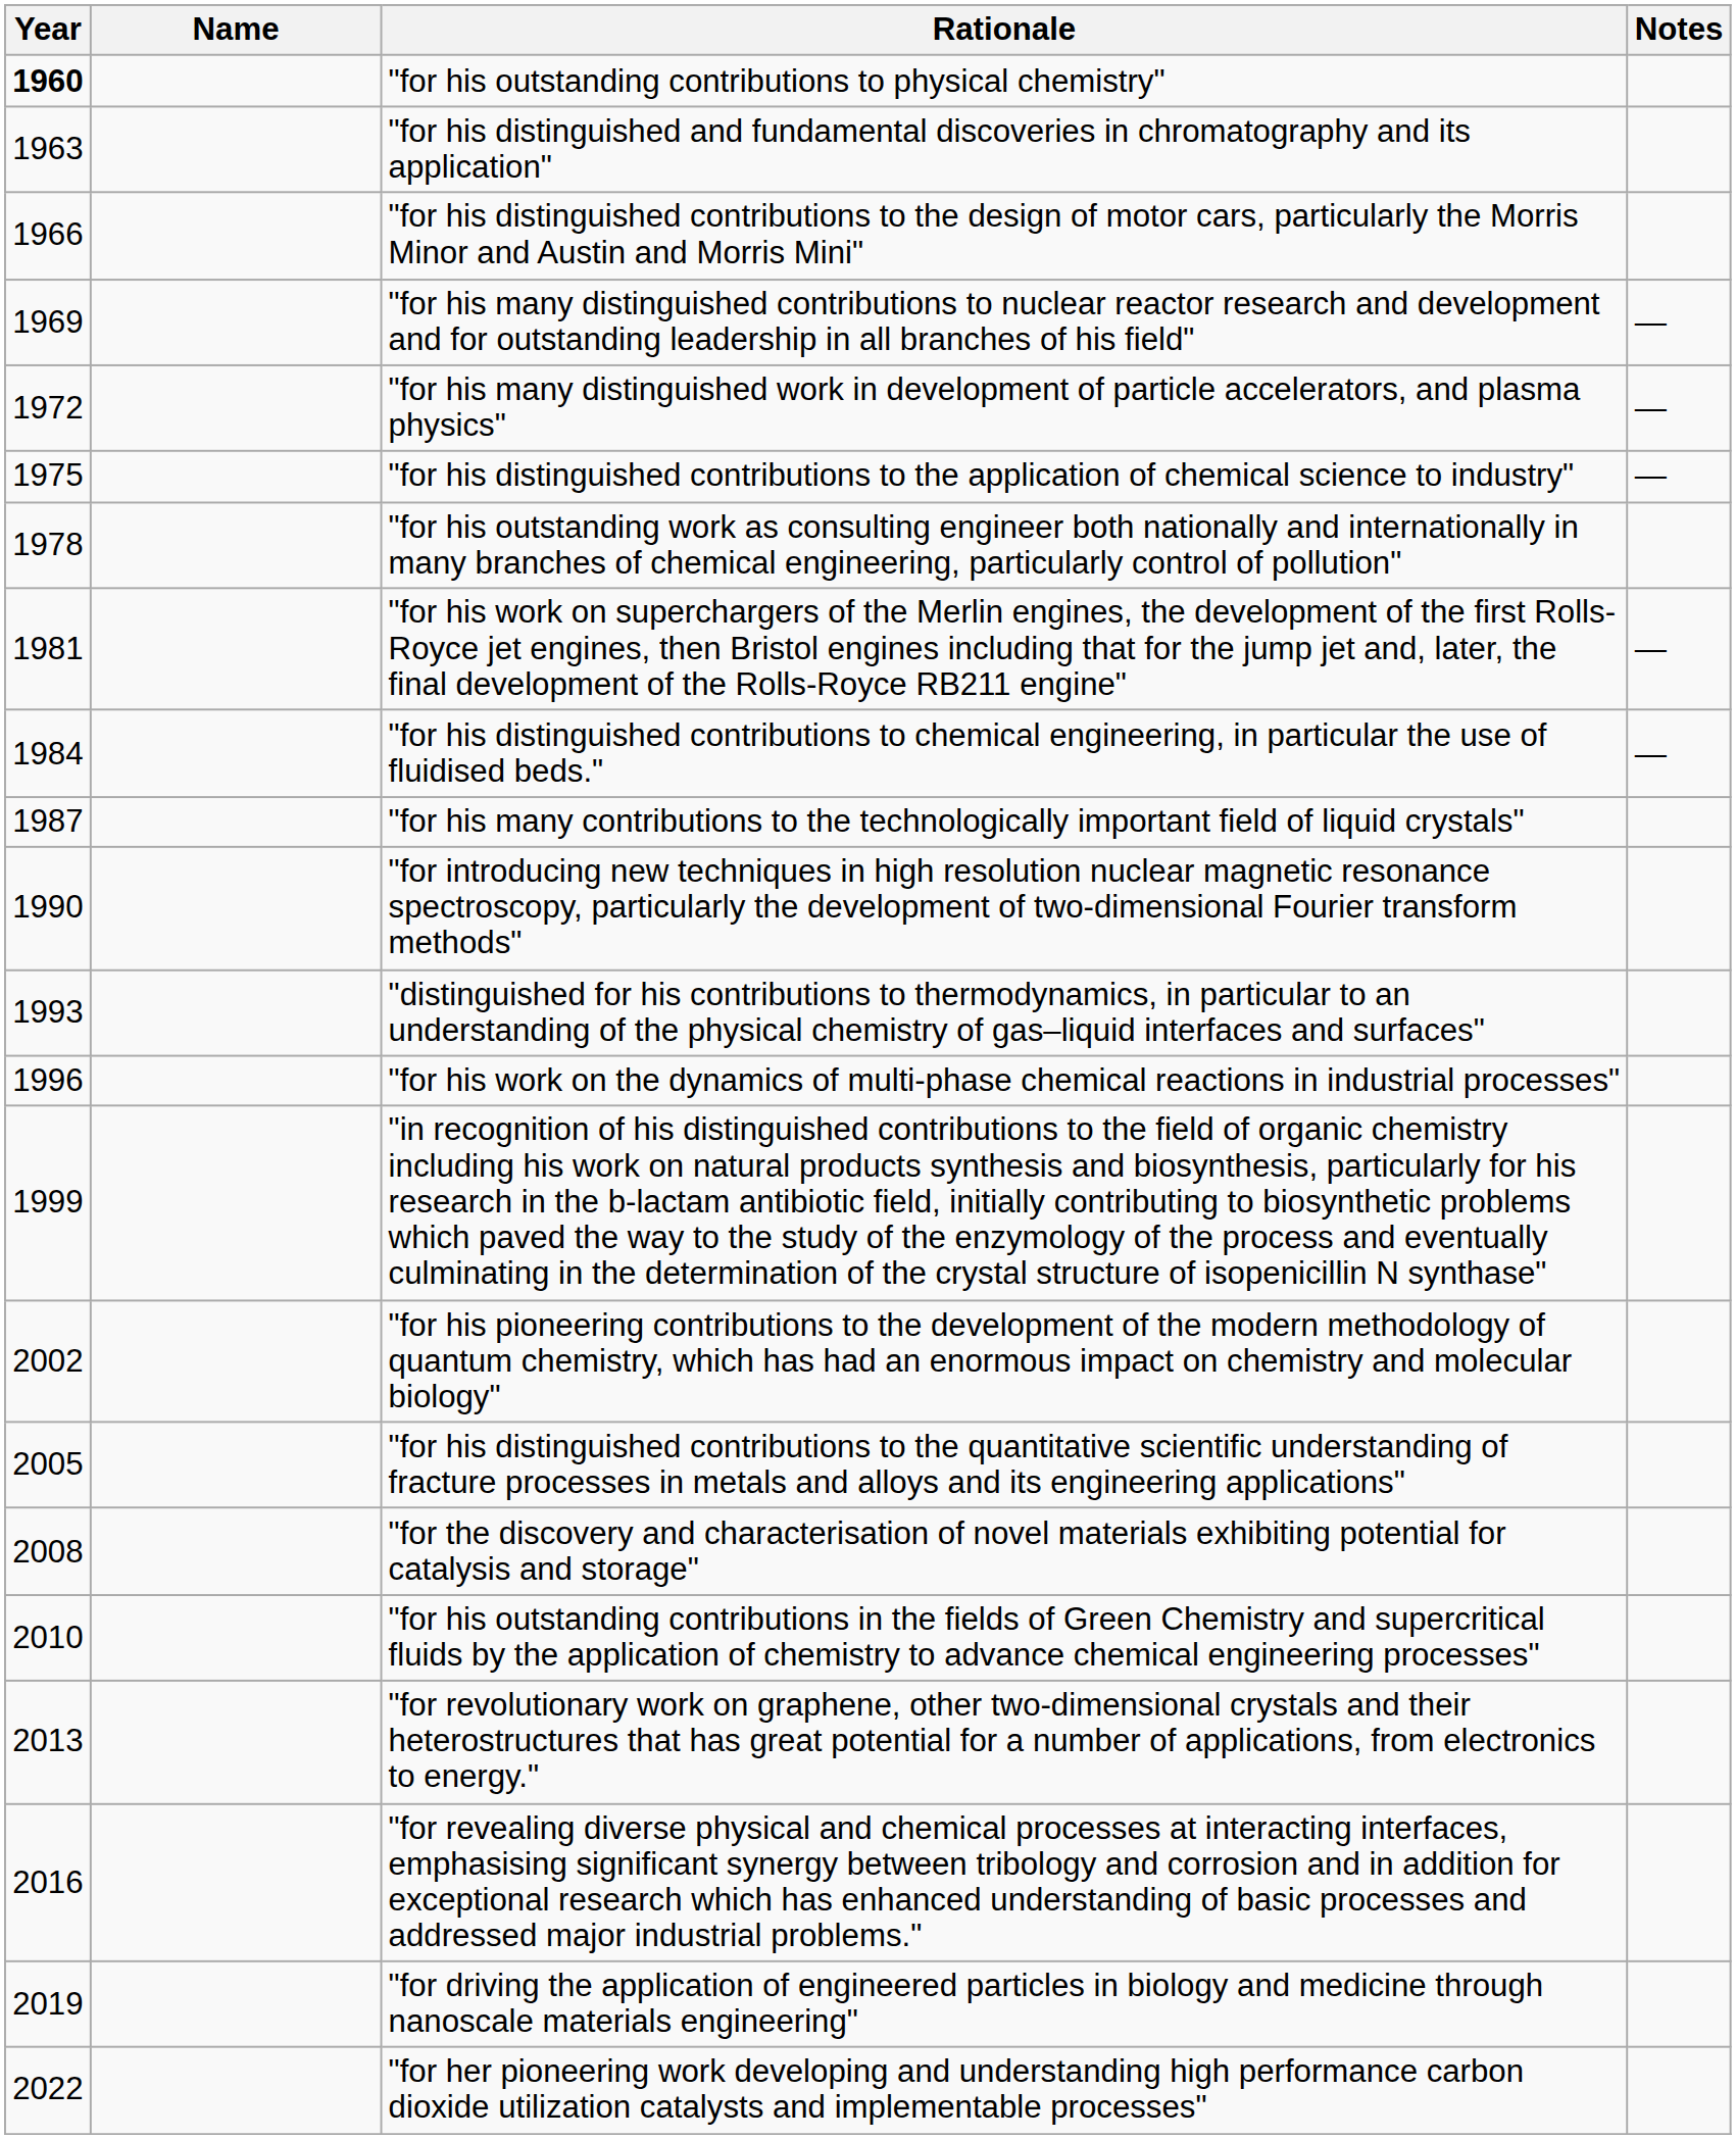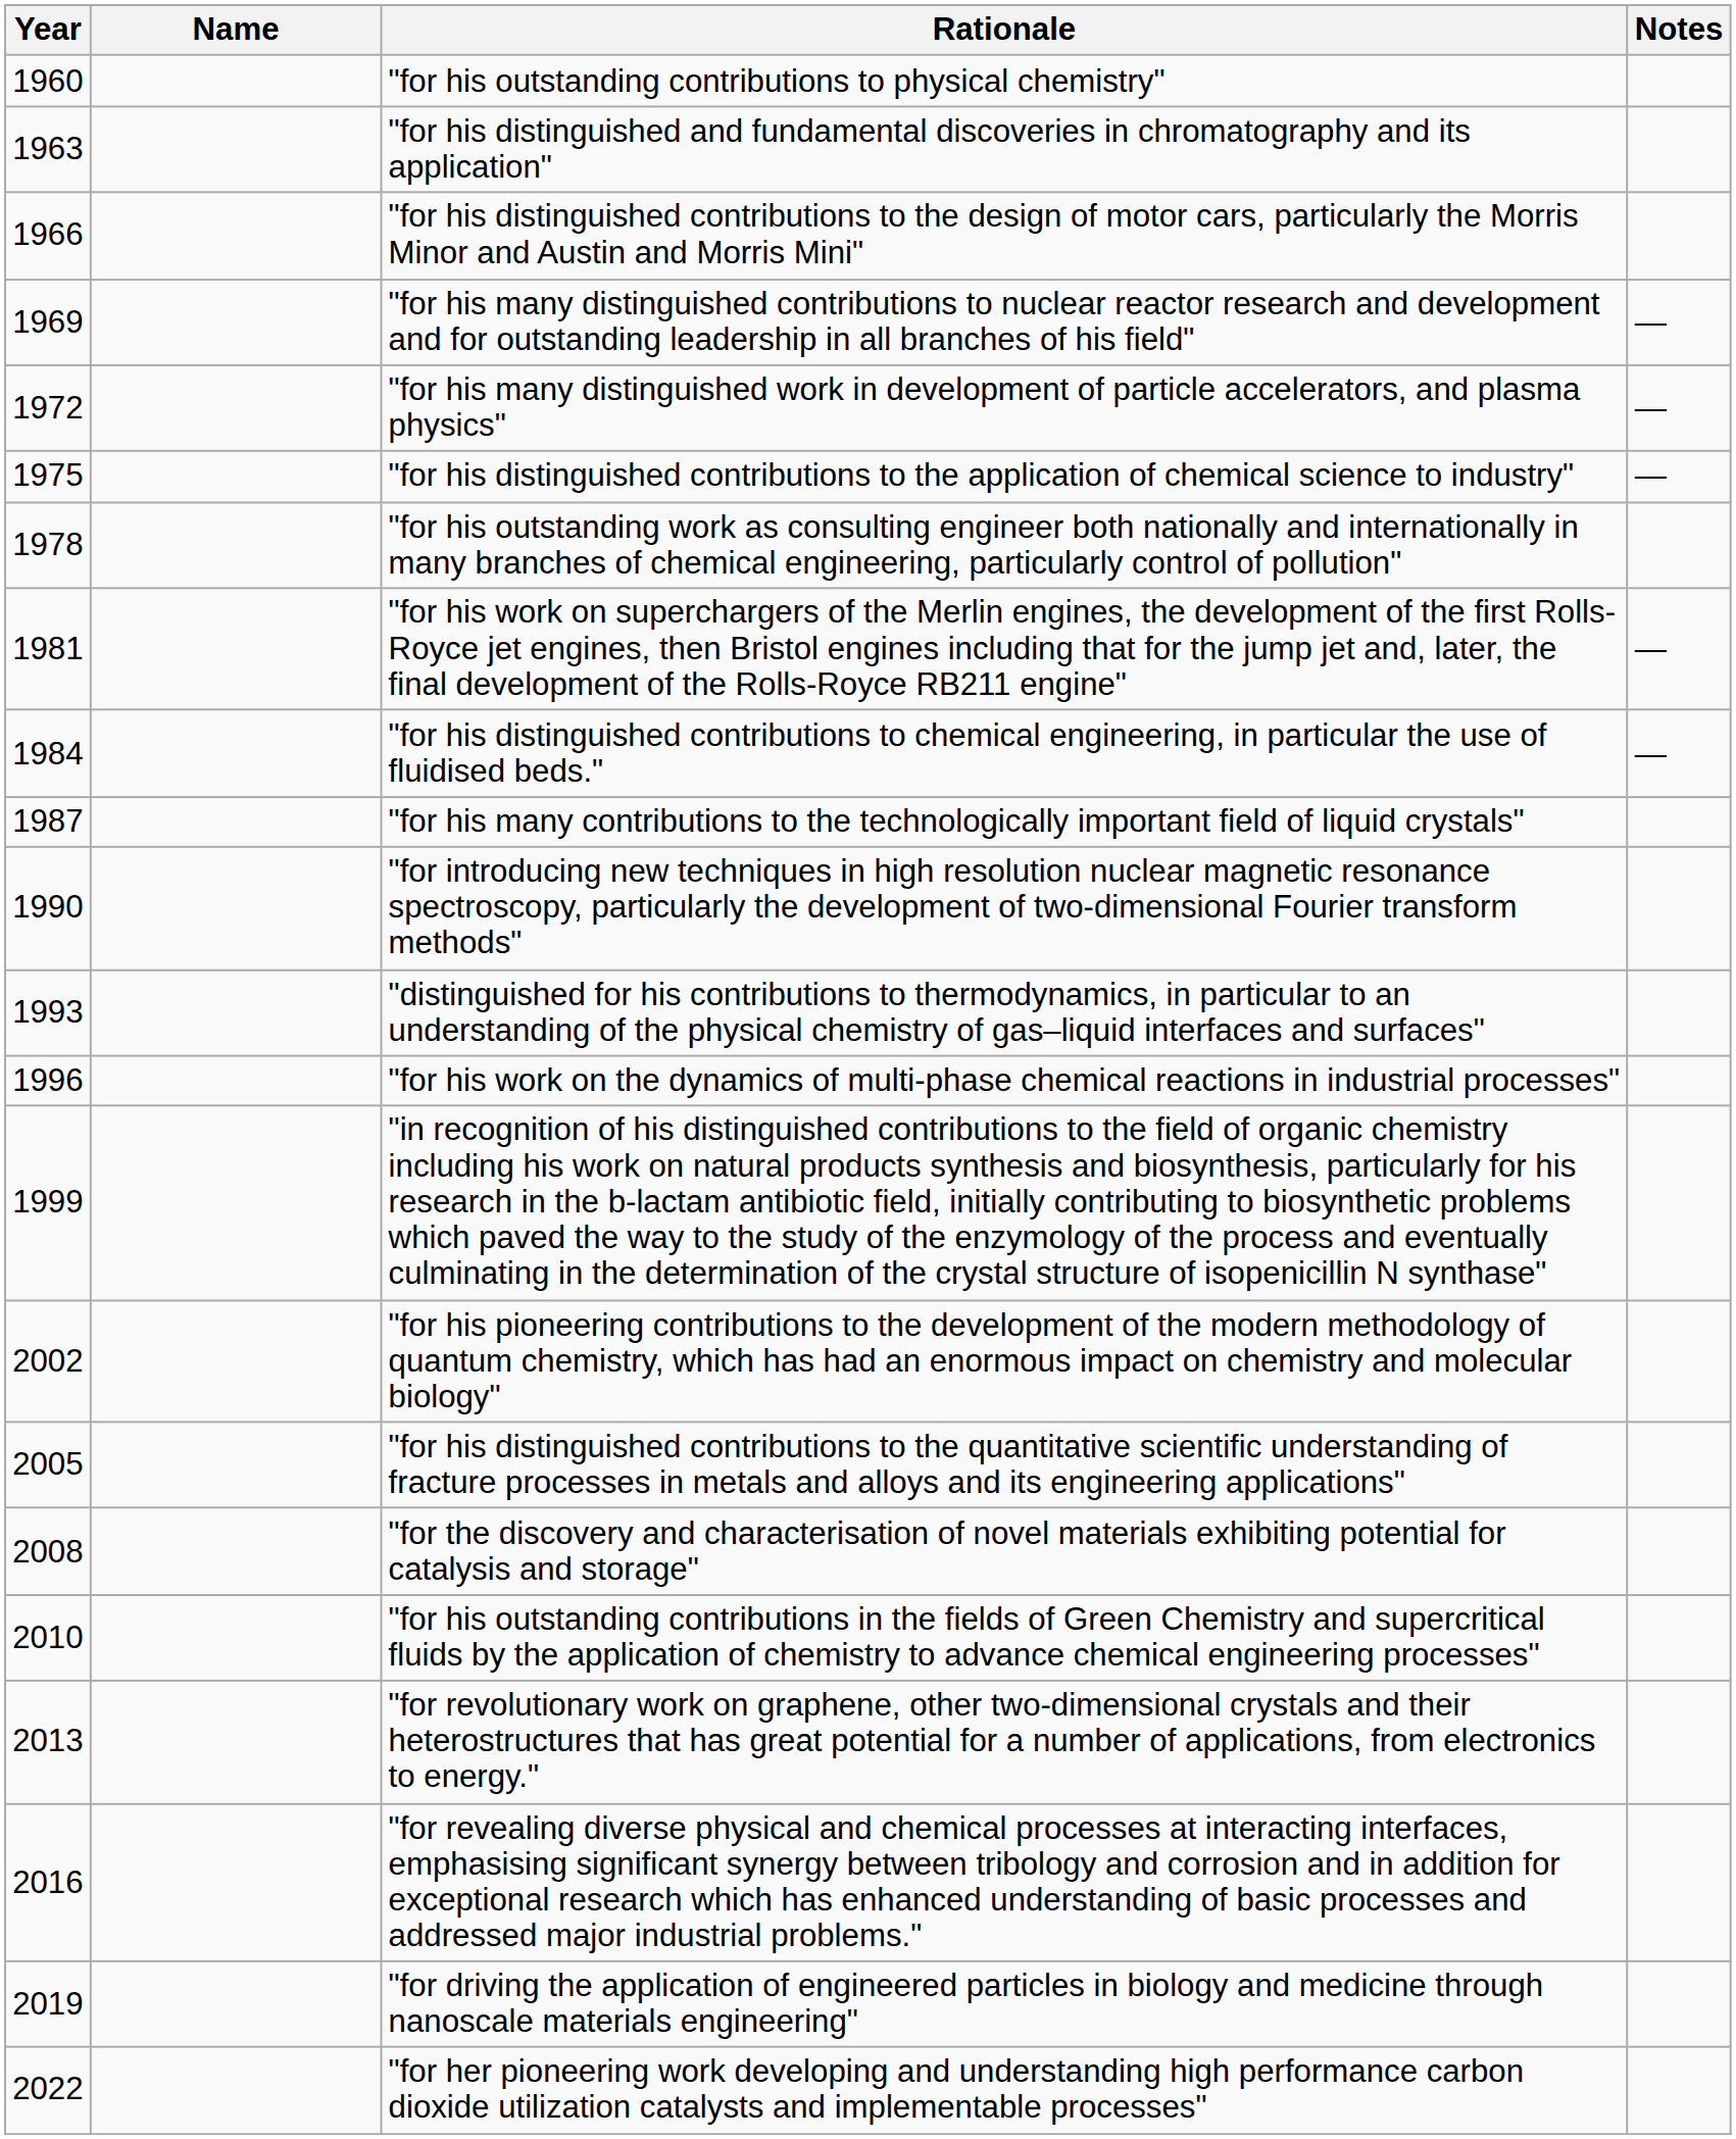"for his outstanding contributions to physical chemistry" | Year: bold -> normal
